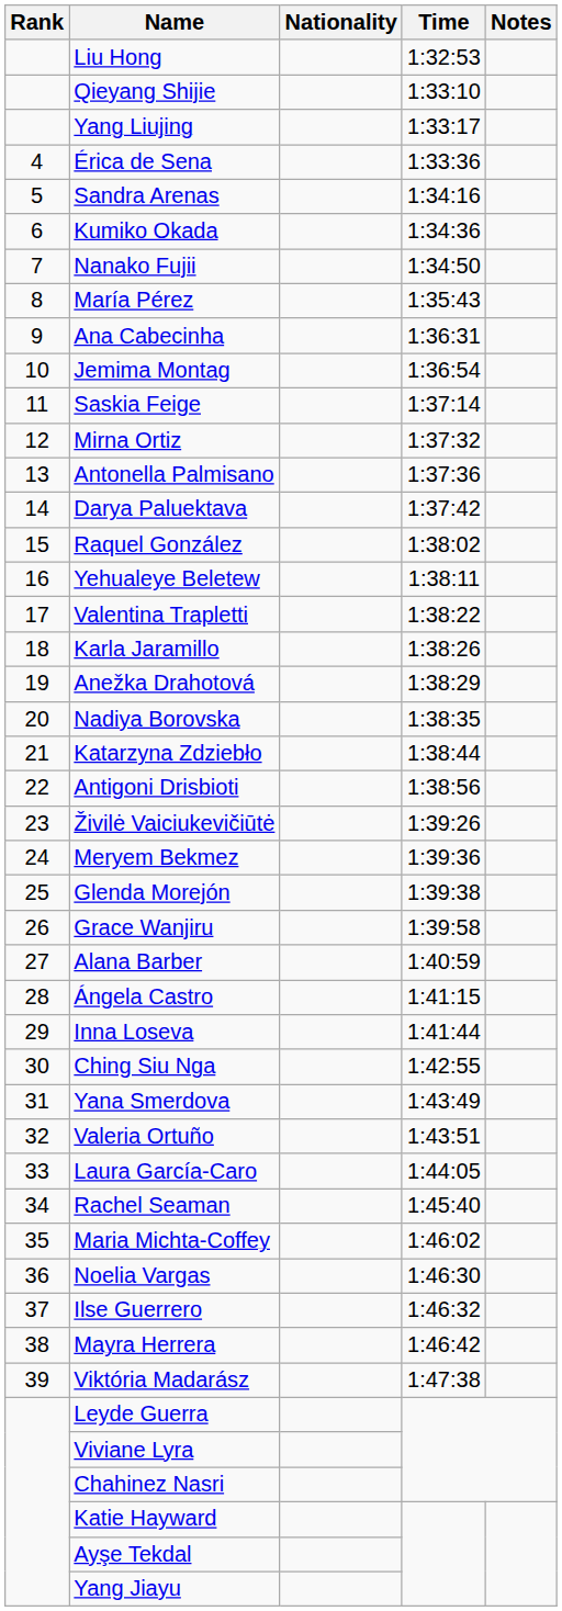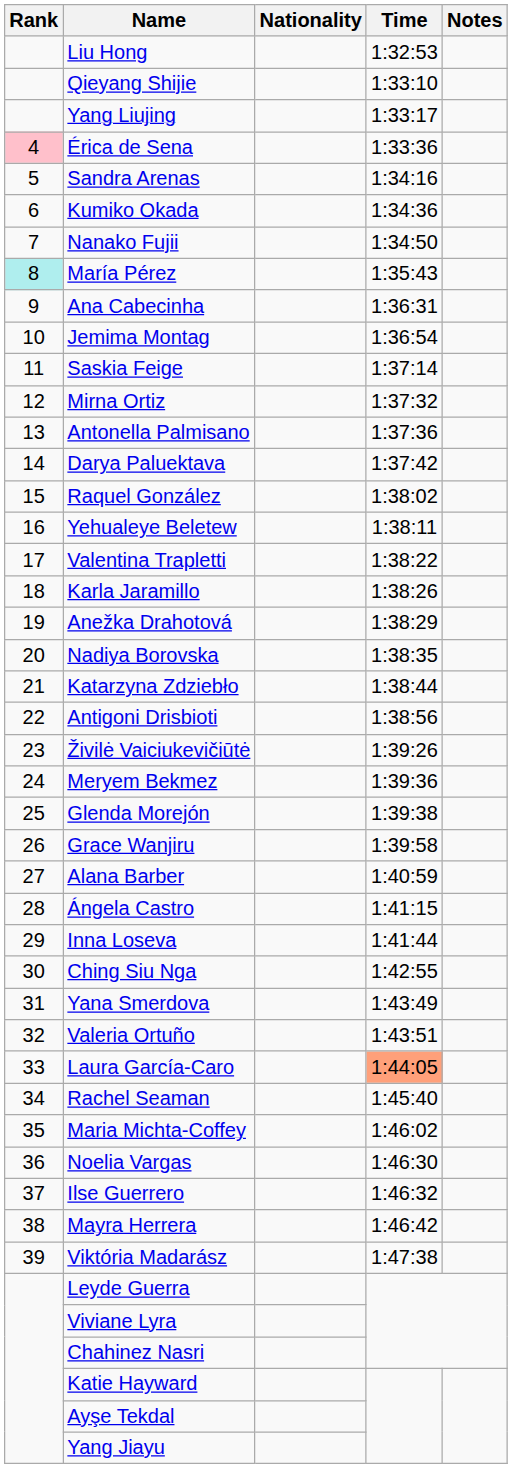Érica de Sena | Rank: no background -> pink background
María Pérez | Rank: no background -> paleturquoise background
Laura García-Caro | Time: no background -> lightsalmon background
